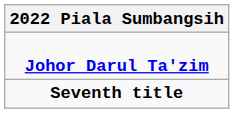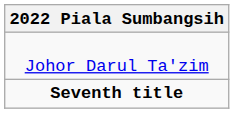row 2 | column 1: bold -> normal
